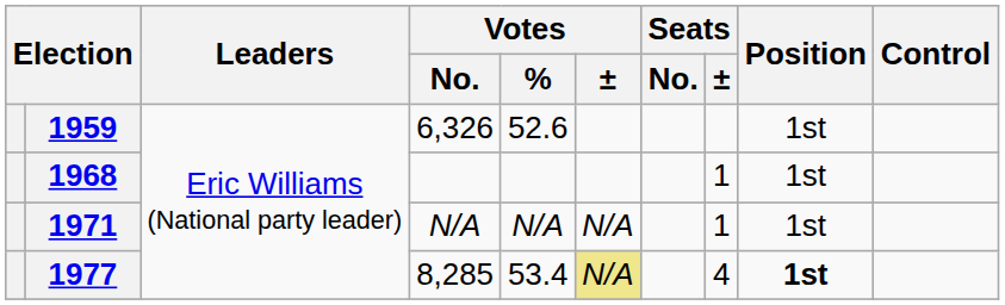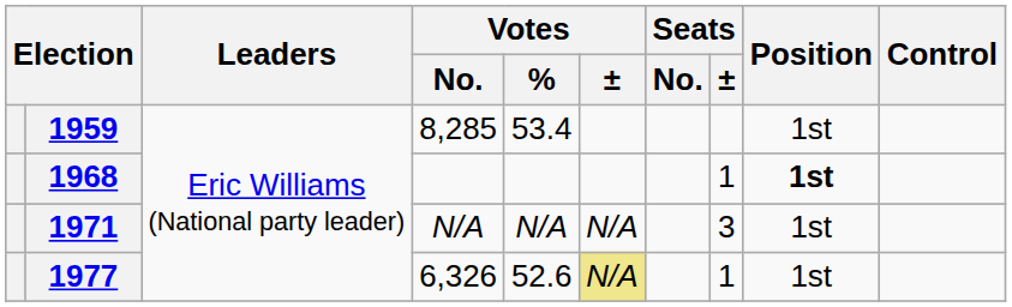1959 | Votes / No.: 6,326 -> 8,285
1959 | Votes / %: 52.6 -> 53.4
1968 | Position: normal -> bold
1971 | Seats / ±: 1 -> 3
1977 | Votes / No.: 8,285 -> 6,326
1977 | Votes / %: 53.4 -> 52.6
1977 | Seats / ±: 4 -> 1
1977 | Position: bold -> normal
